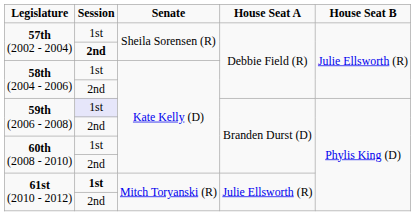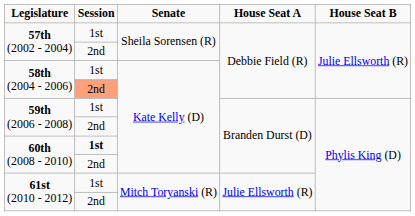57th (2002 - 2004) / 2nd | Session: bold -> normal
58th (2004 - 2006) / 2nd | Session: no background -> lightsalmon background
59th (2006 - 2008) / 1st | Session: lavender background -> no background
60th (2008 - 2010) / 1st | Session: normal -> bold
61st (2010 - 2012) / 1st | Session: bold -> normal
